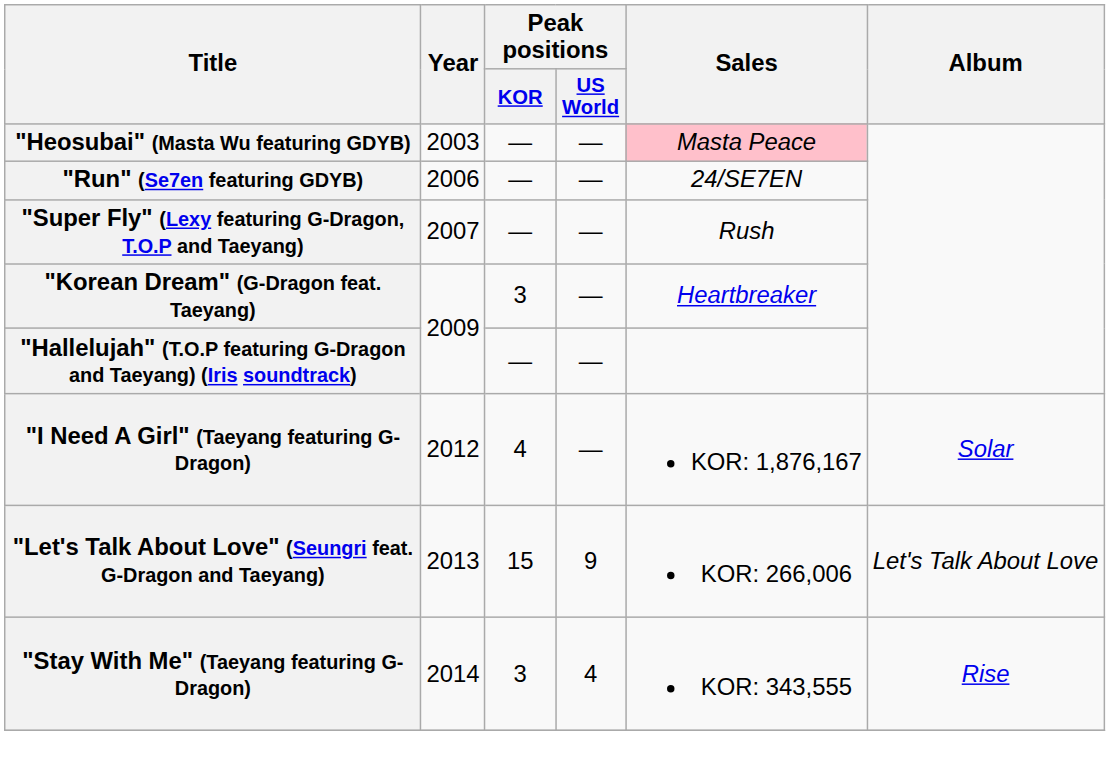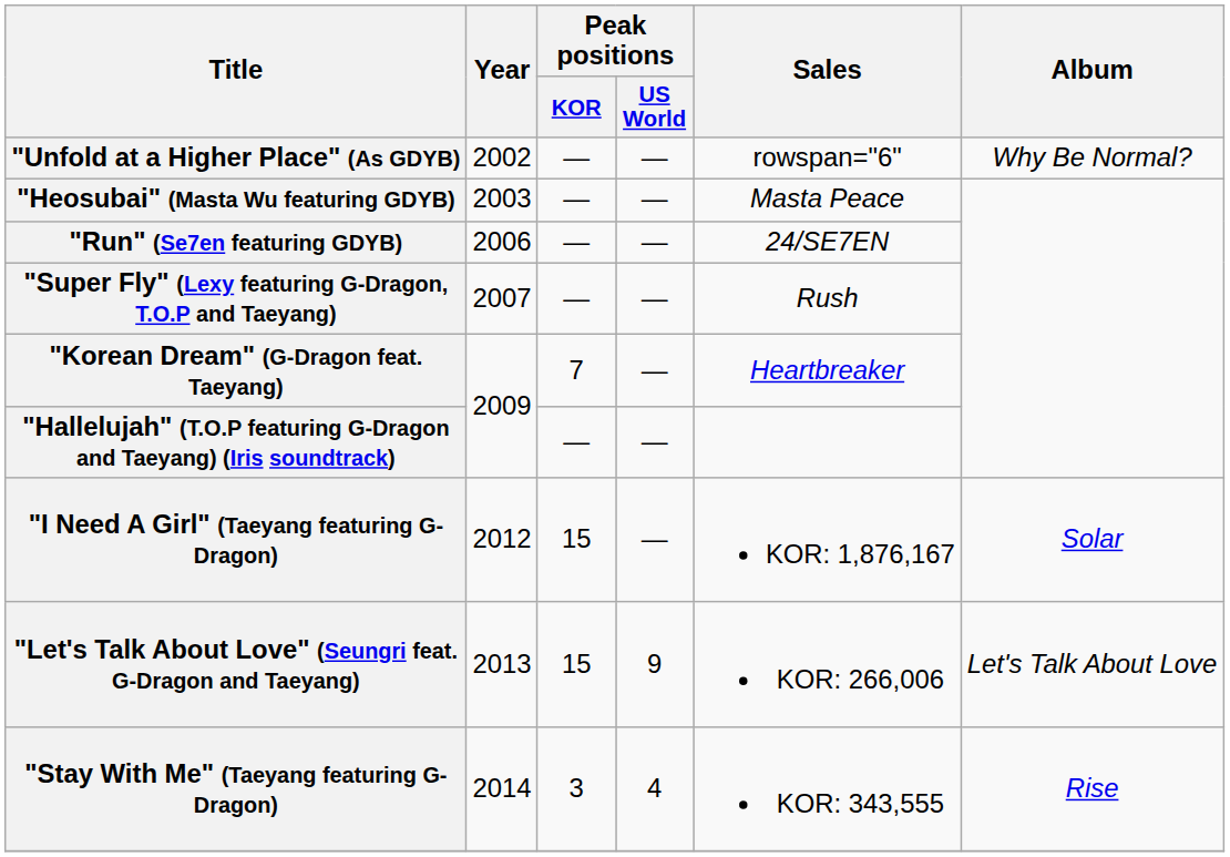+ row: "Unfold at a Higher Place" (As GDYB) | 2002 | — | — | rowspan="6" | Why Be Normal?
"Heosubai" (Masta Wu featuring GDYB) | Sales: pink background -> no background
"Korean Dream" (G-Dragon feat. Taeyang) | Peak positions / KOR: 3 -> 7
"I Need A Girl" (Taeyang featuring G-Dragon) | Peak positions / KOR: 4 -> 15
